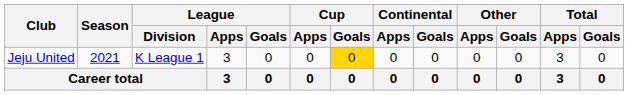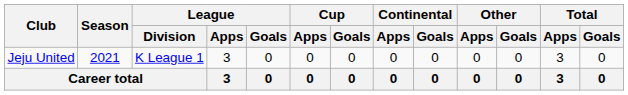Jeju United | Cup / Goals: gold background -> no background
